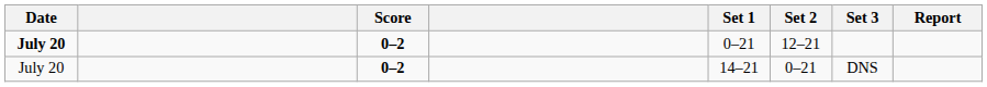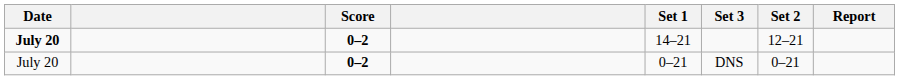columns swapped: Set 2 <-> Set 3
row 2 | Set 1: 0–21 -> 14–21
row 3 | Set 1: 14–21 -> 0–21
